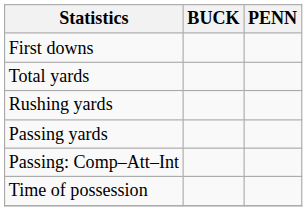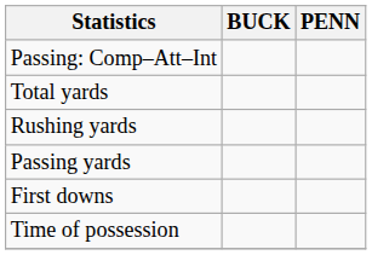rows swapped: First downs <-> Passing: Comp–Att–Int
